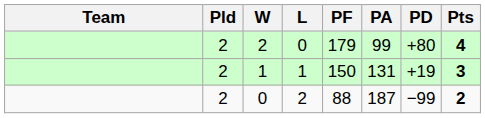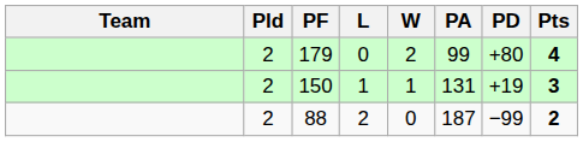columns swapped: W <-> PF
